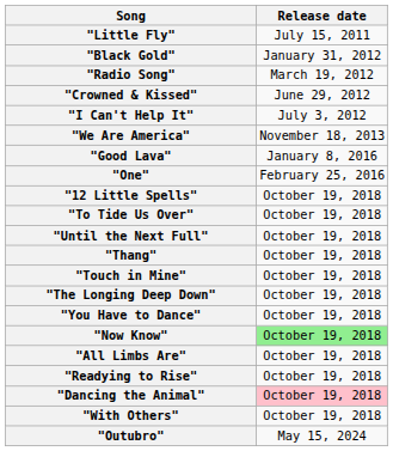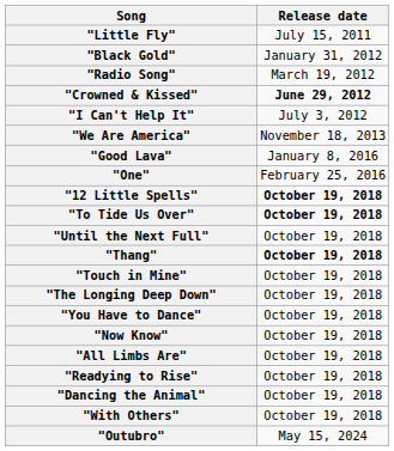"Crowned & Kissed" | Release date: normal -> bold
"12 Little Spells" | Release date: normal -> bold
"To Tide Us Over" | Release date: normal -> bold
"Thang" | Release date: normal -> bold
"Now Know" | Release date: lightgreen background -> no background
"Dancing the Animal" | Release date: pink background -> no background
